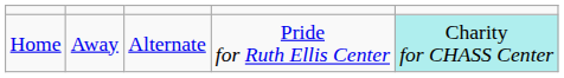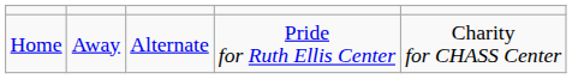Home | column 5: paleturquoise background -> no background
